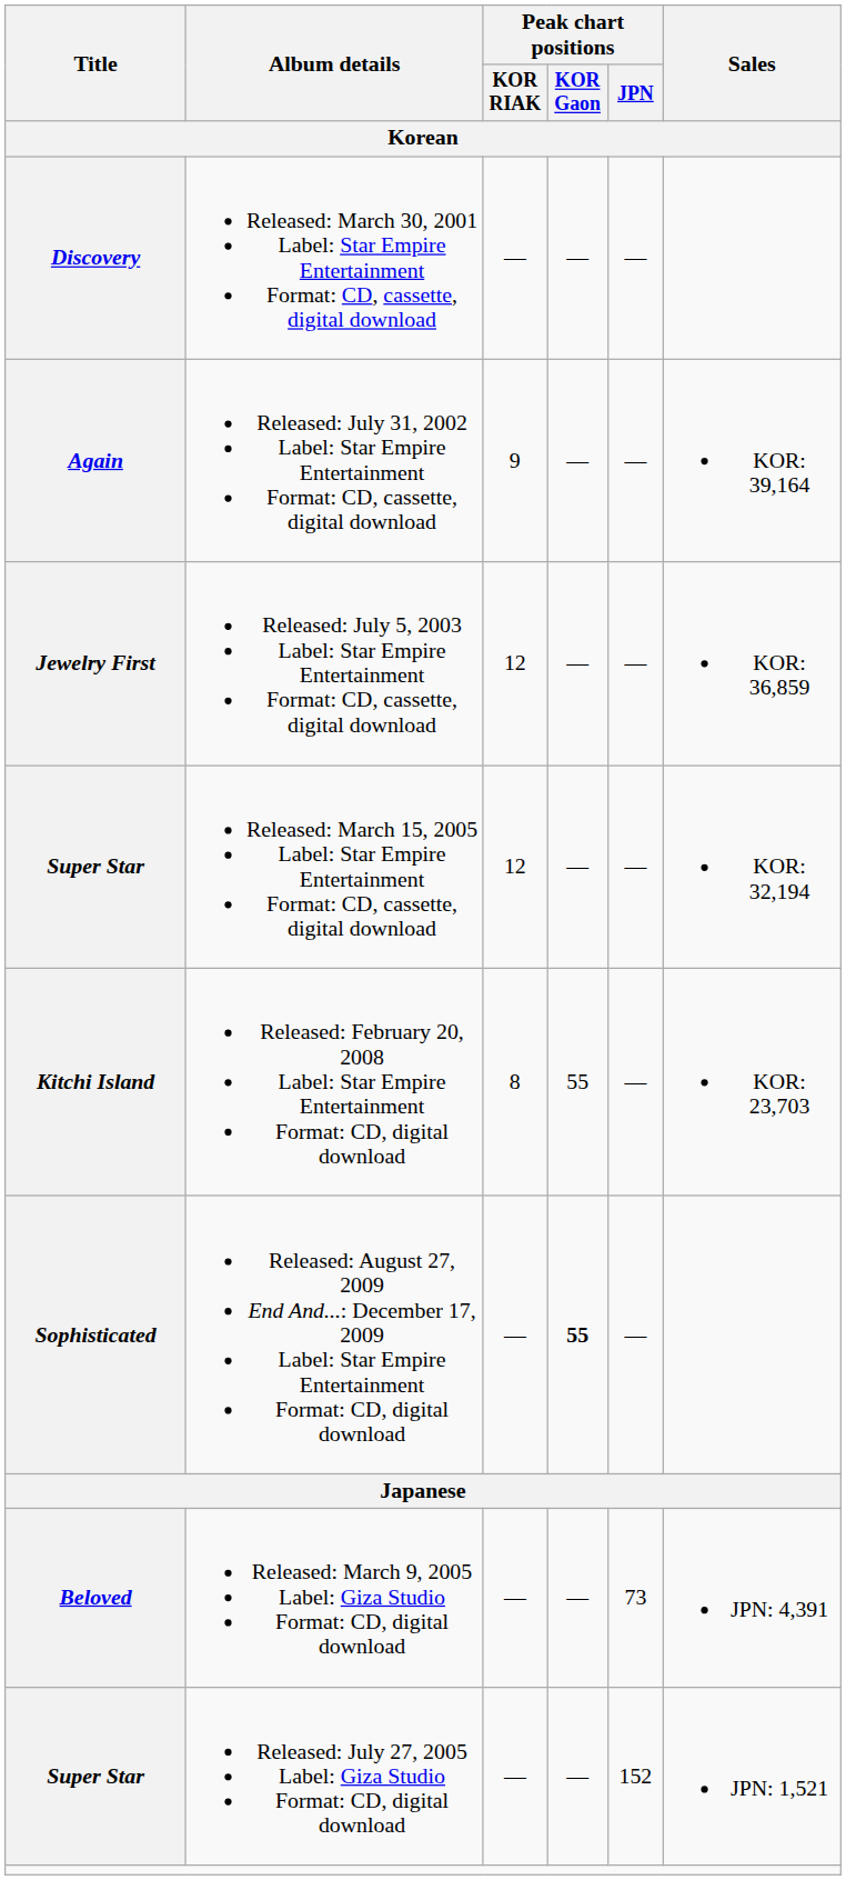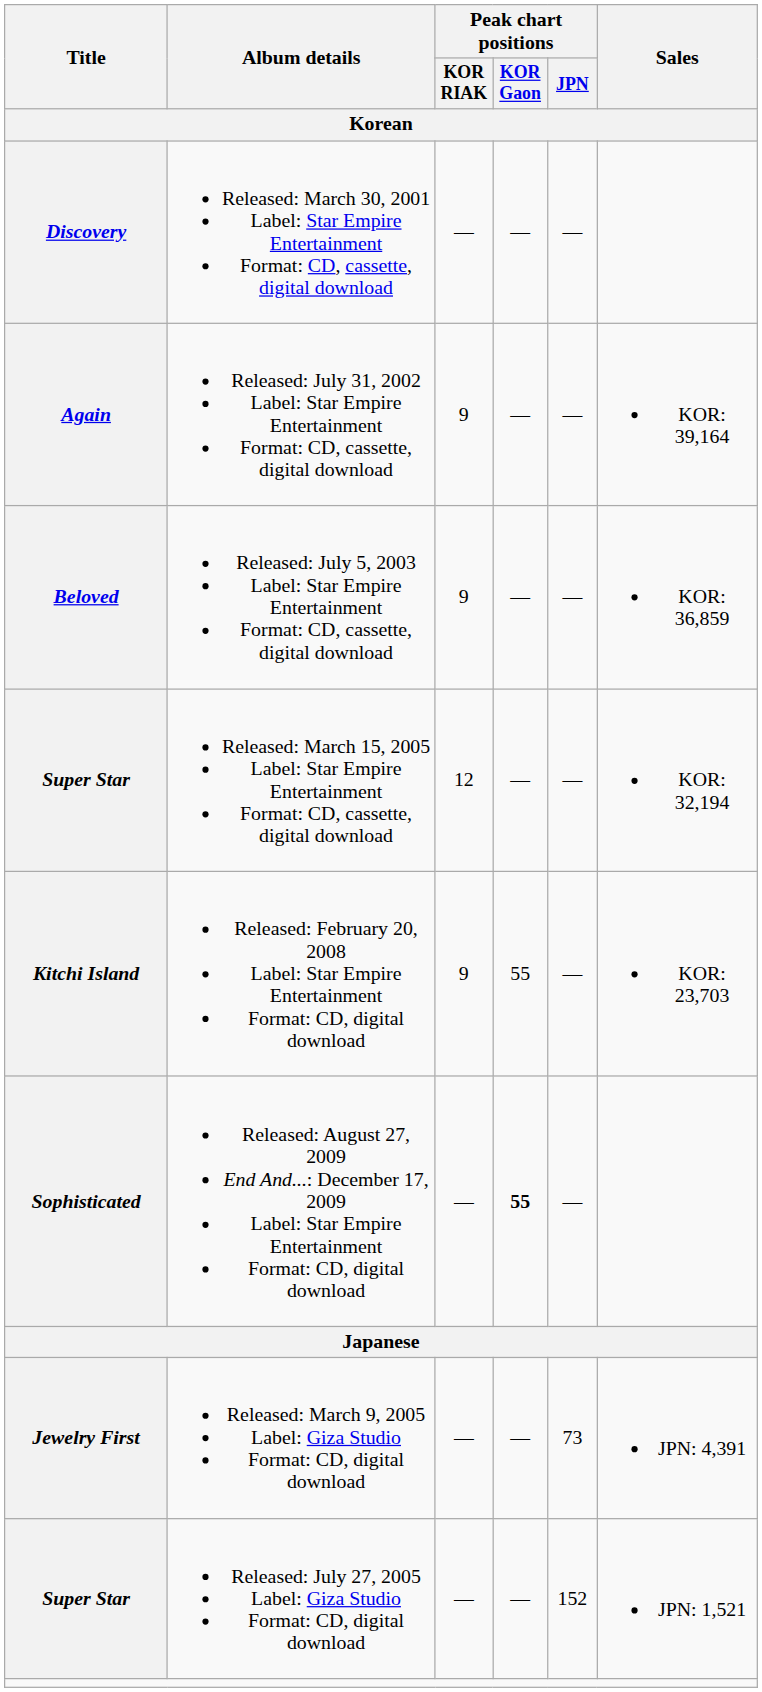row 6 | Title: Jewelry First -> Beloved
row 6 | Peak chart positions / KOR RIAK: 12 -> 9
row 8 | Peak chart positions / KOR RIAK: 8 -> 9
row 11 | Title: Beloved -> Jewelry First
